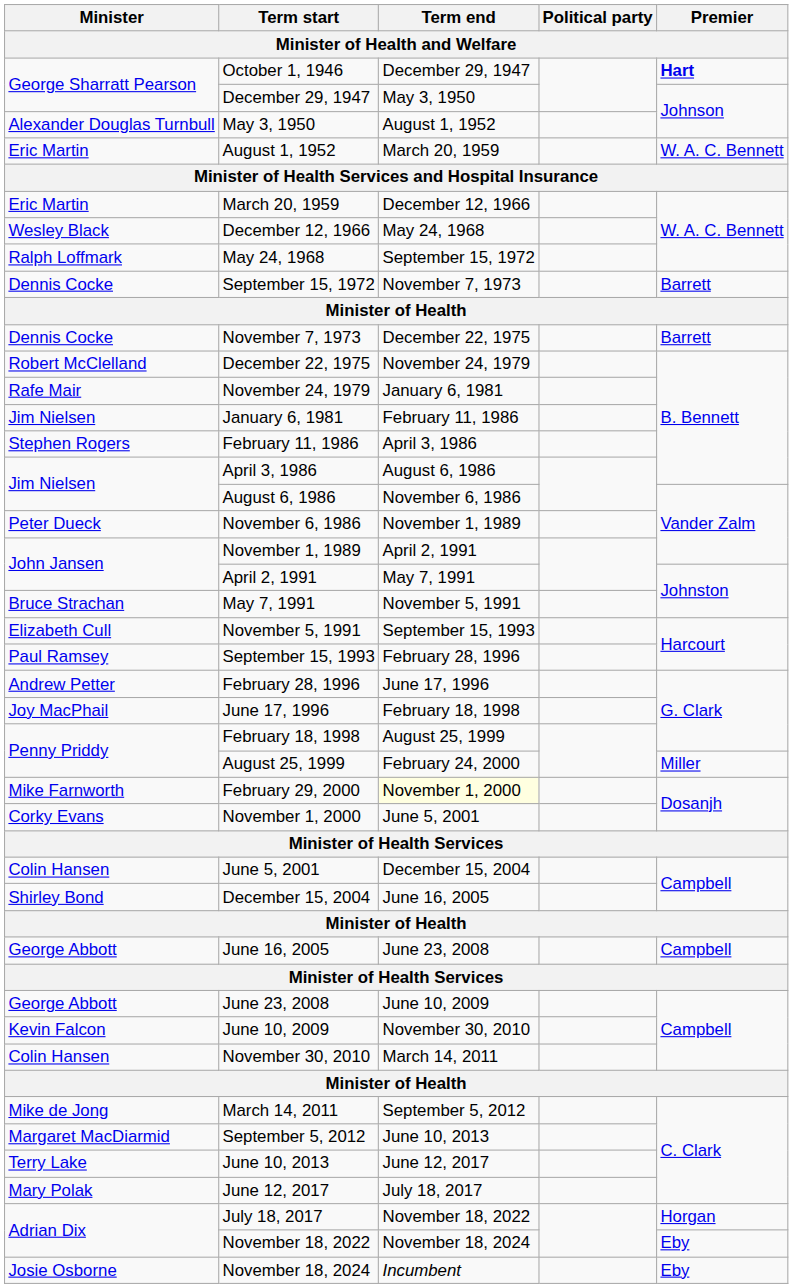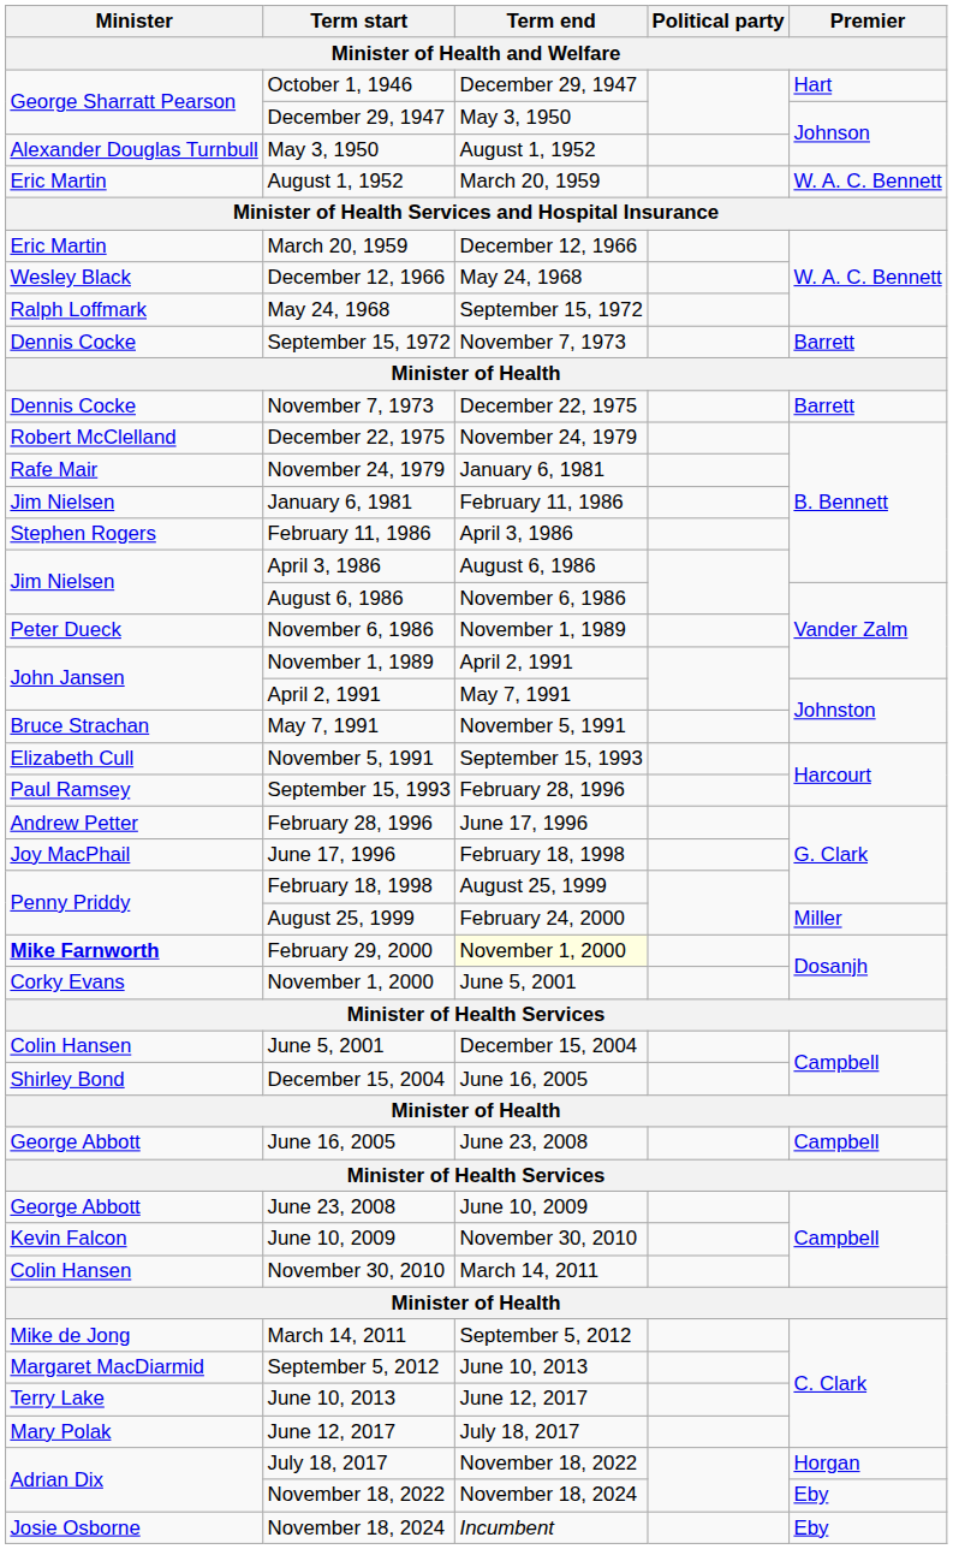October 1, 1946 | Premier: bold -> normal
February 29, 2000 | Minister: normal -> bold
